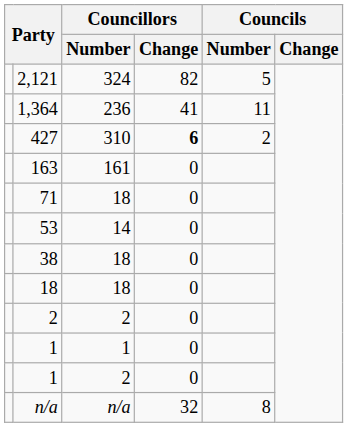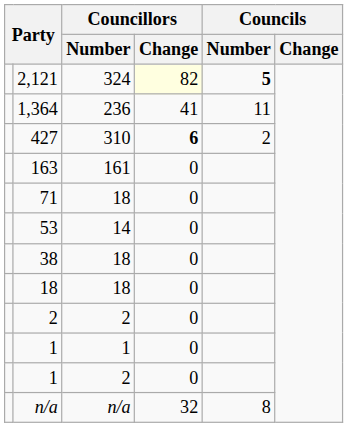2,121 | Councillors / Change: no background -> lightyellow background
2,121 | Councils / Number: normal -> bold
